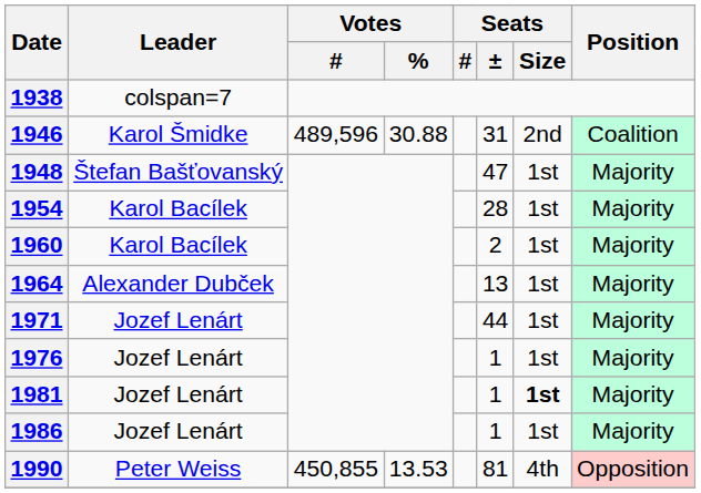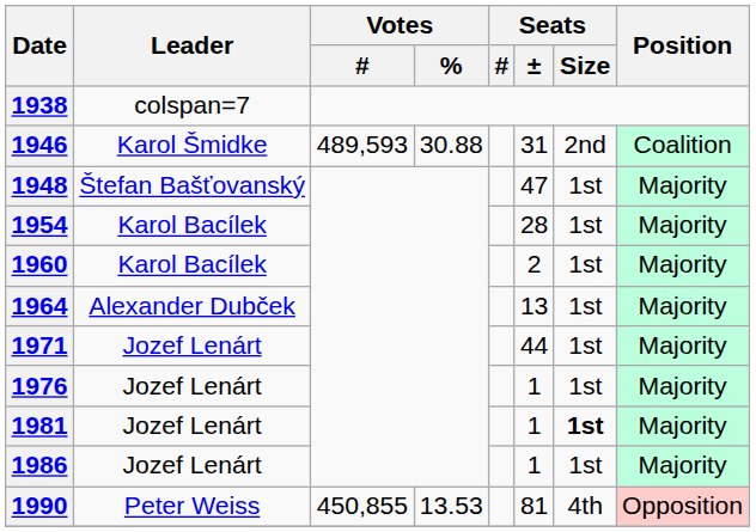1946 | Votes / #: 489,596 -> 489,593
